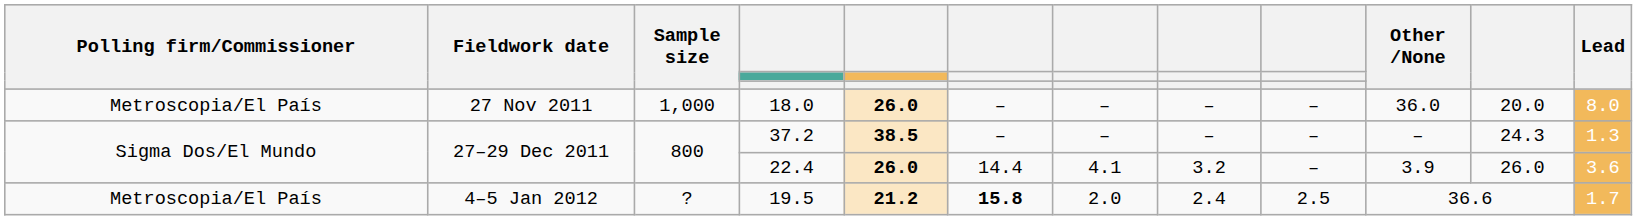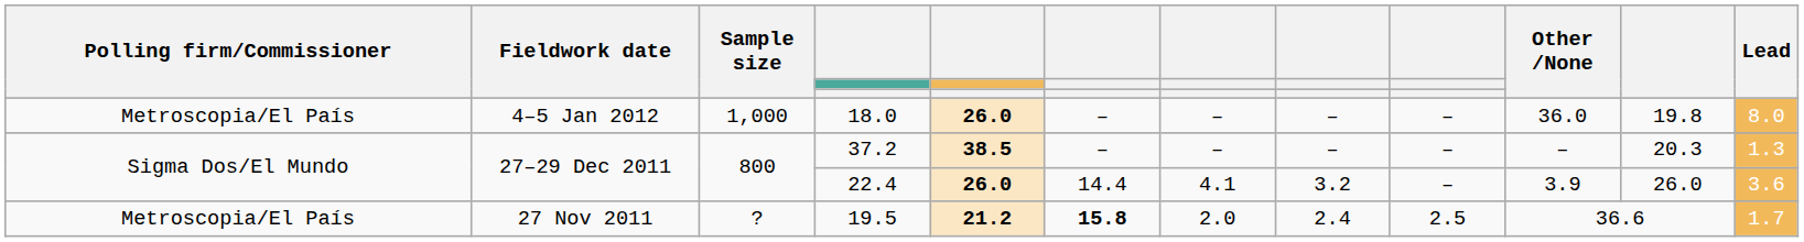18.0 | Fieldwork date: 27 Nov 2011 -> 4–5 Jan 2012
18.0 | column 11: 20.0 -> 19.8
37.2 | column 11: 24.3 -> 20.3
19.5 | Fieldwork date: 4–5 Jan 2012 -> 27 Nov 2011
